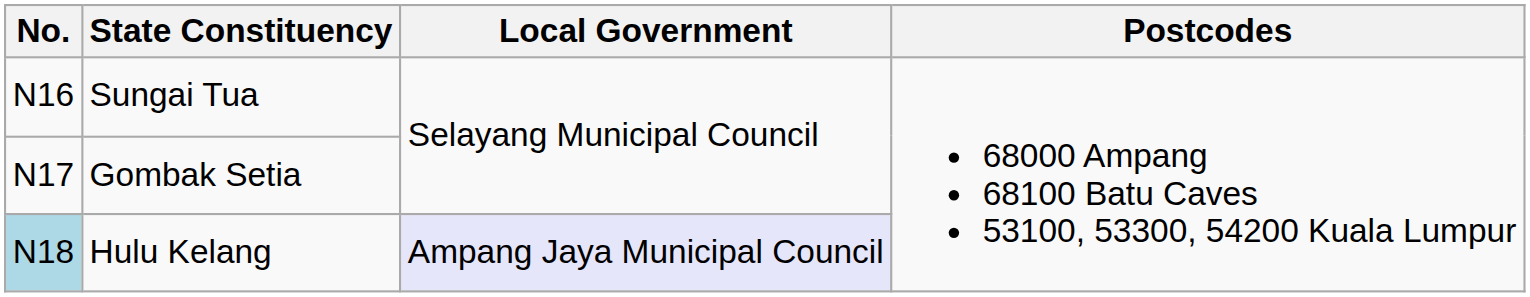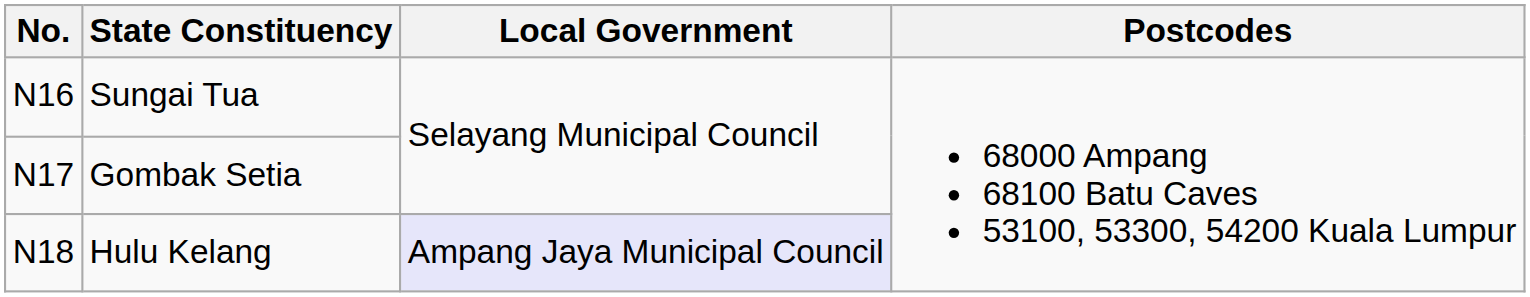Hulu Kelang | No.: lightblue background -> no background
